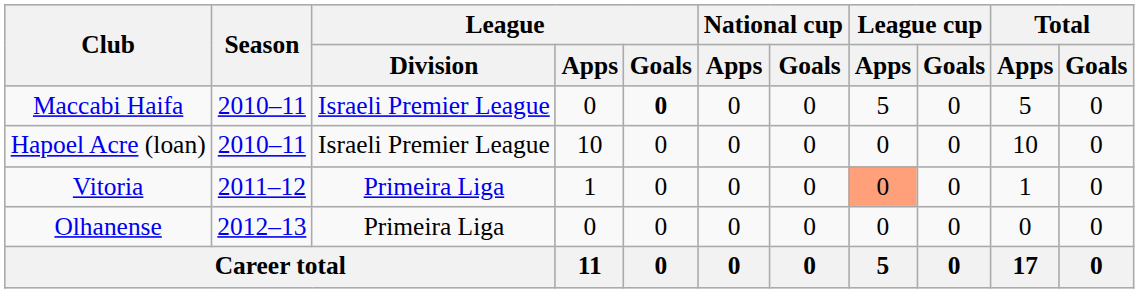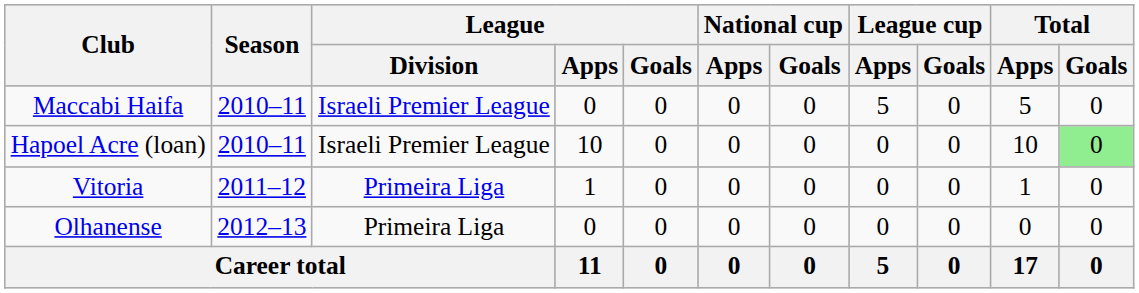Maccabi Haifa | League / Goals: bold -> normal
Hapoel Acre (loan) | Total / Goals: no background -> lightgreen background
Vitoria | League cup / Apps: lightsalmon background -> no background
